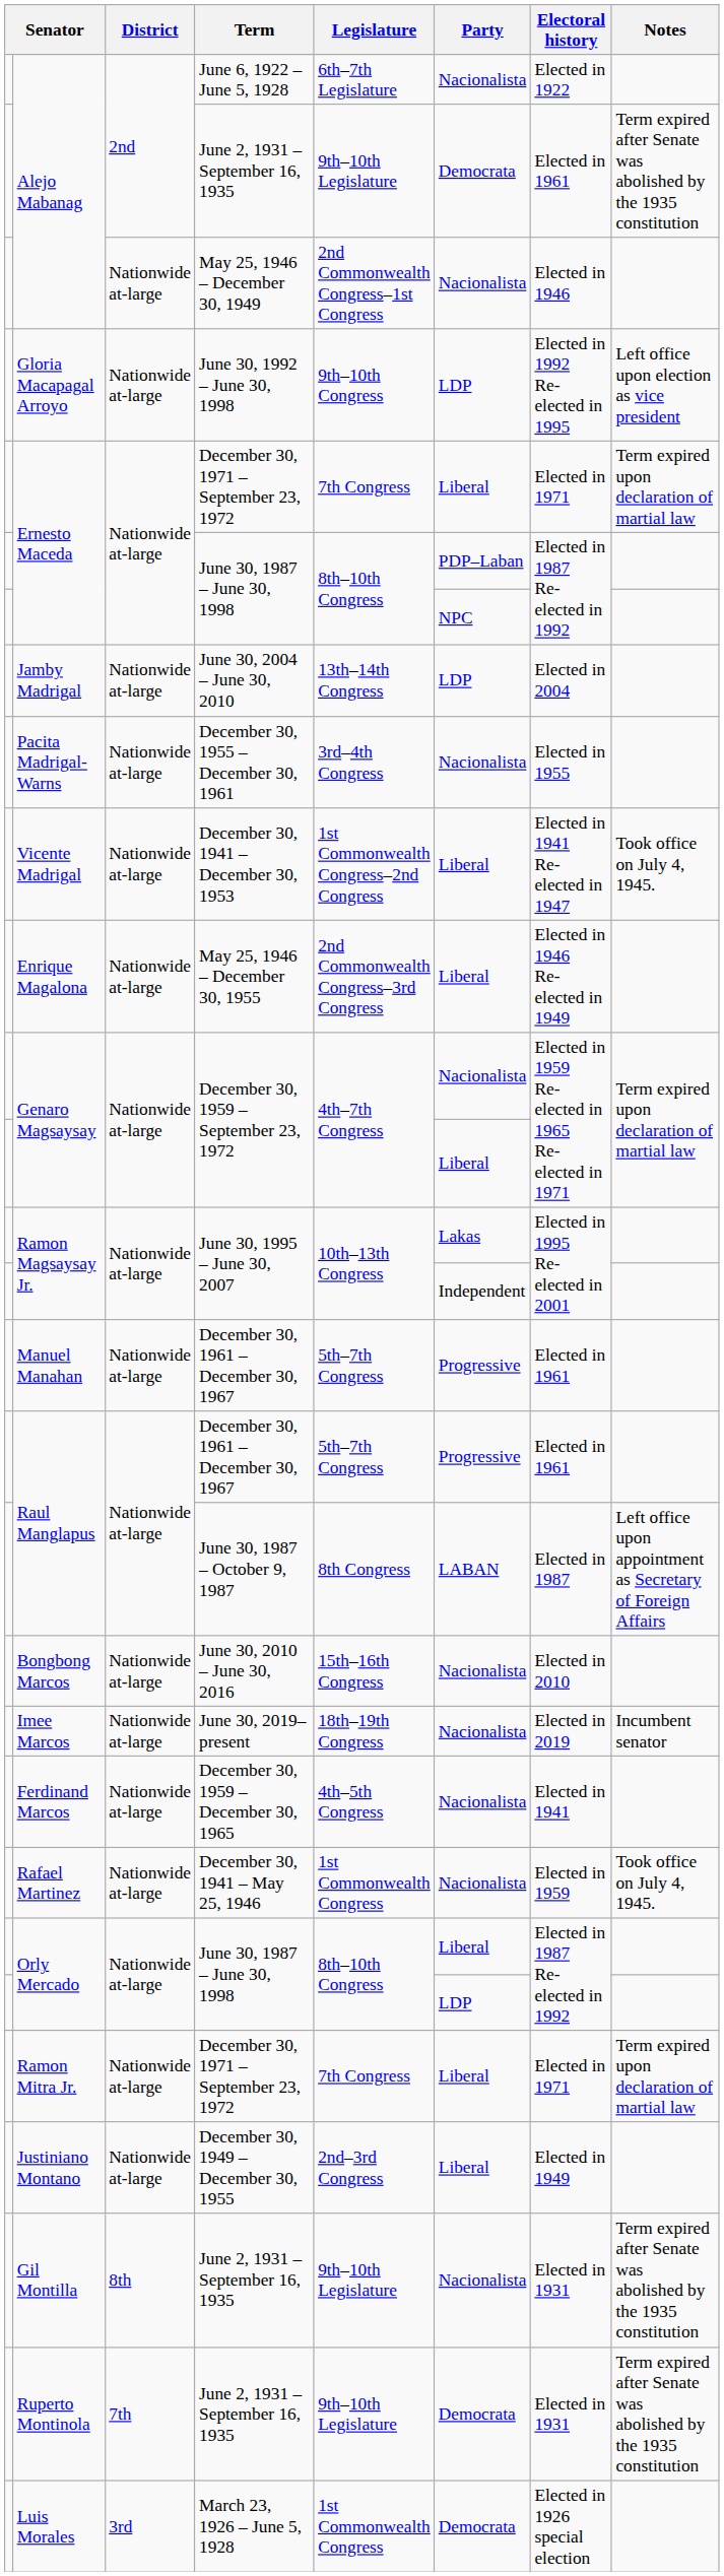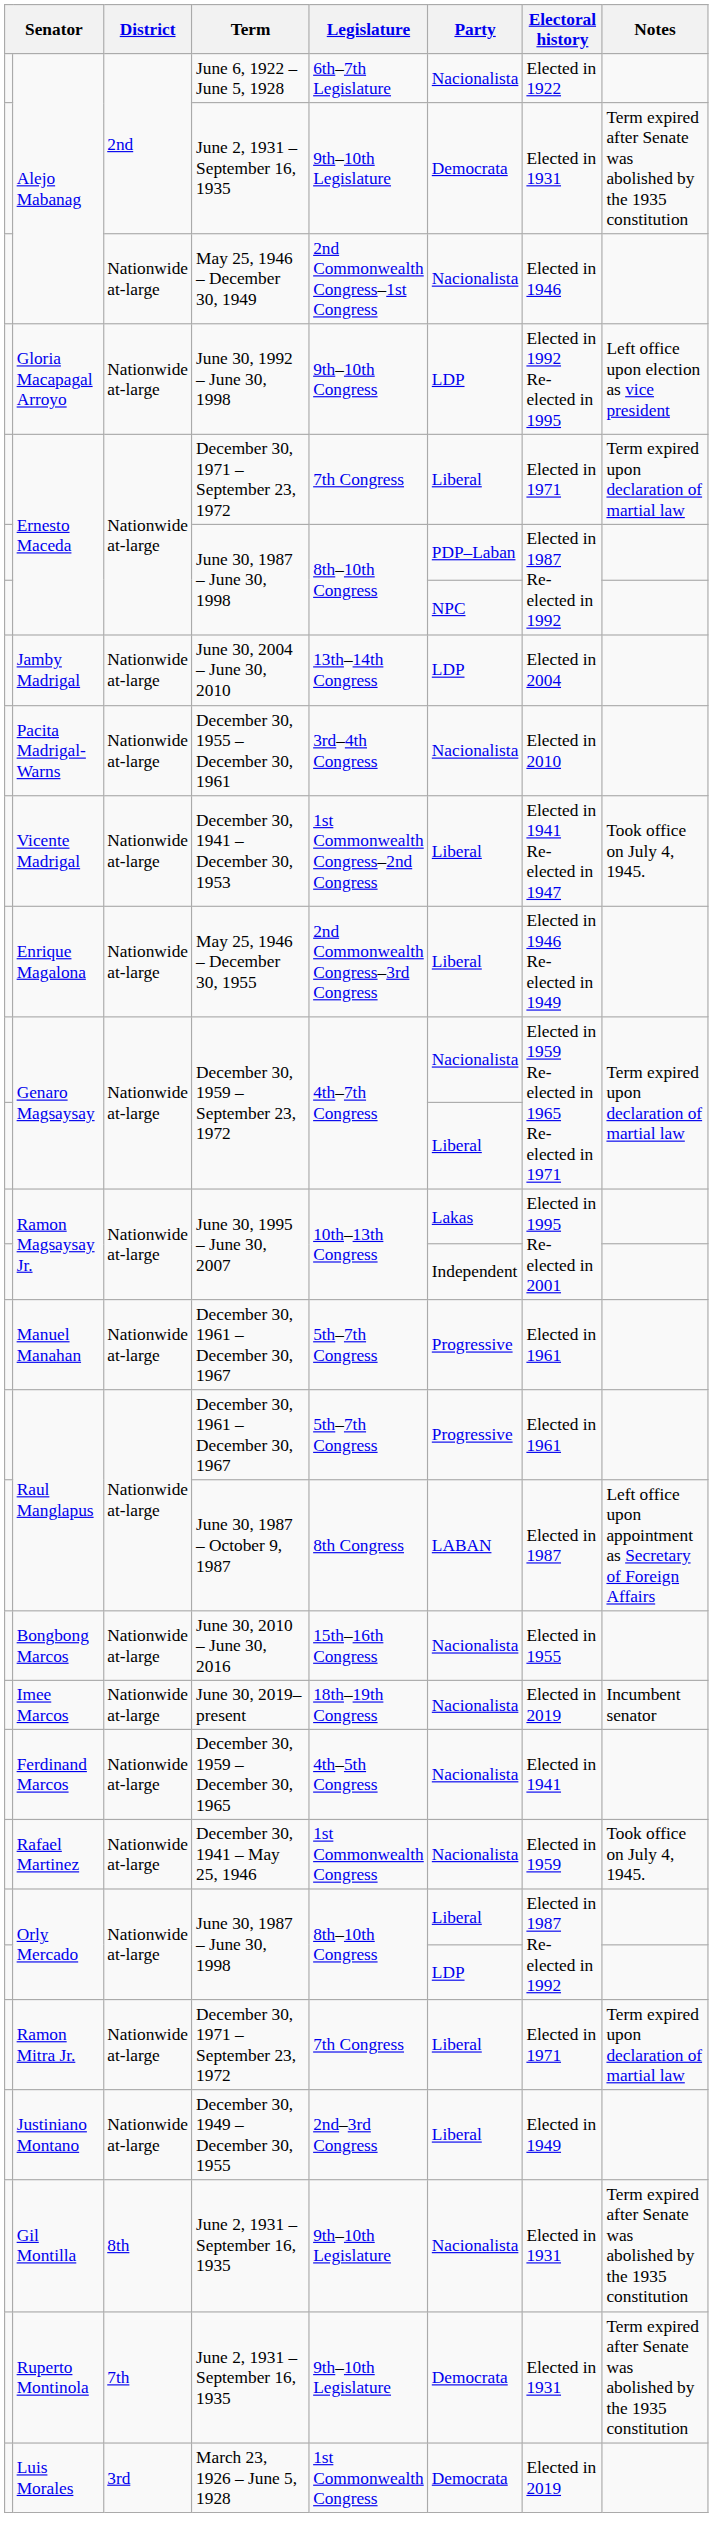Alejo Mabanag / June 2, 1931 – September 16, 1935 | Electoral history: Elected in 1961 -> Elected in 1931
Pacita Madrigal-Warns | Electoral history: Elected in 1955 -> Elected in 2010
Bongbong Marcos | Electoral history: Elected in 2010 -> Elected in 1955
Luis Morales | Electoral history: Elected in 1926 special election -> Elected in 2019
